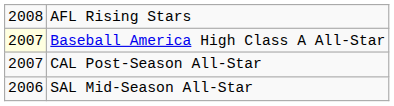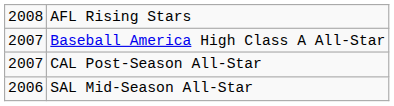row 2 | column 1: lightyellow background -> no background
